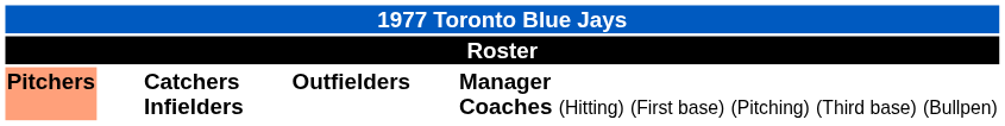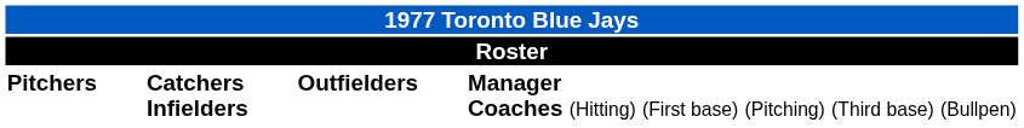Pitchers | column 1: lightsalmon background -> no background
